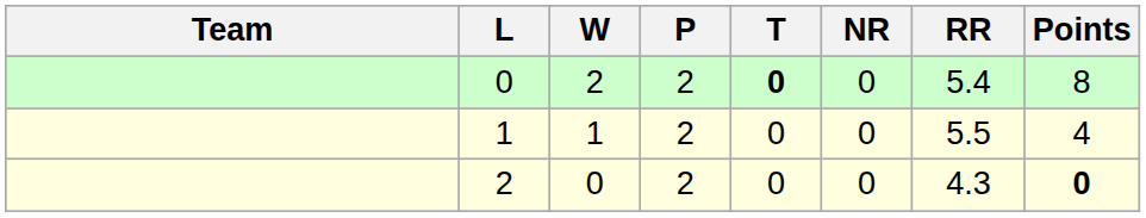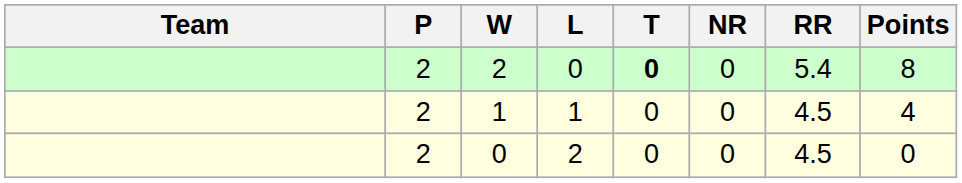columns swapped: P <-> L
row 3 | RR: 5.5 -> 4.5
row 4 | RR: 4.3 -> 4.5
row 4 | Points: bold -> normal
